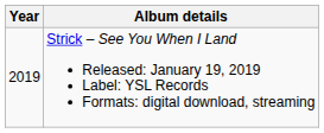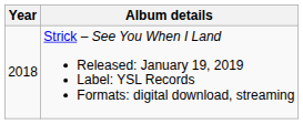row 2 | Year: 2019 -> 2018
